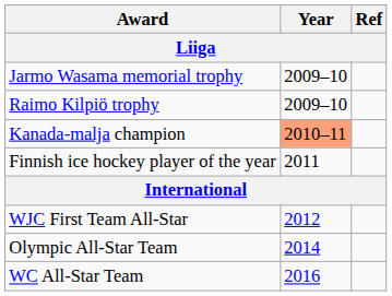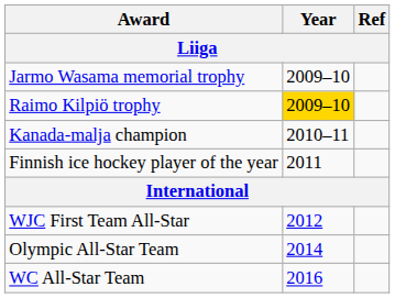Raimo Kilpiö trophy | Year: no background -> gold background
Kanada-malja champion | Year: lightsalmon background -> no background
